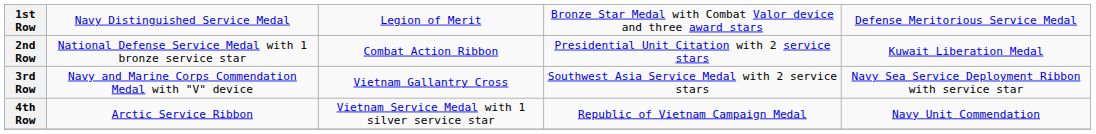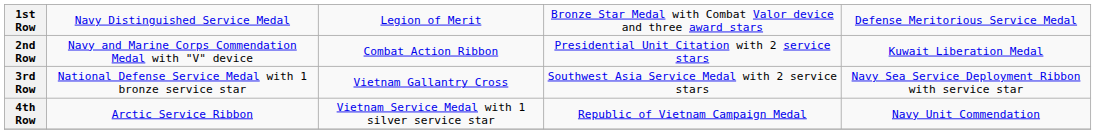2nd Row | column 2: National Defense Service Medal with 1 bronze service star -> Navy and Marine Corps Commendation Medal with "V" device
3rd Row | column 2: Navy and Marine Corps Commendation Medal with "V" device -> National Defense Service Medal with 1 bronze service star
